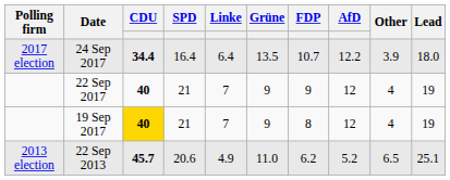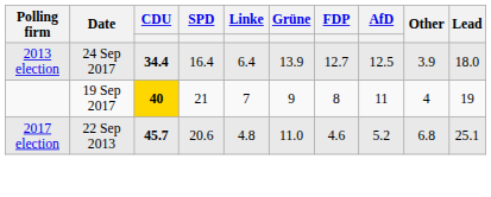24 Sep 2017 | Polling firm: 2017 election -> 2013 election
24 Sep 2017 | Grüne: 13.5 -> 13.9
24 Sep 2017 | FDP: 10.7 -> 12.7
24 Sep 2017 | AfD: 12.2 -> 12.5
- row: 22 Sep 2017 | 40 | 21 | 7 | 9 | 9 | 12 | 4 | 19
19 Sep 2017 | AfD: 12 -> 11
22 Sep 2013 | Polling firm: 2013 election -> 2017 election
22 Sep 2013 | Linke: 4.9 -> 4.8
22 Sep 2013 | FDP: 6.2 -> 4.6
22 Sep 2013 | Other: 6.5 -> 6.8
